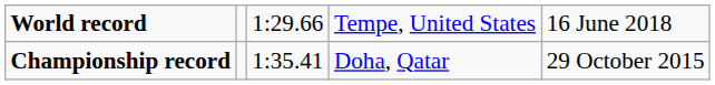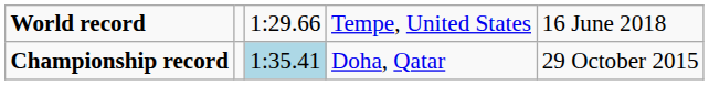Championship record | column 3: no background -> lightblue background
